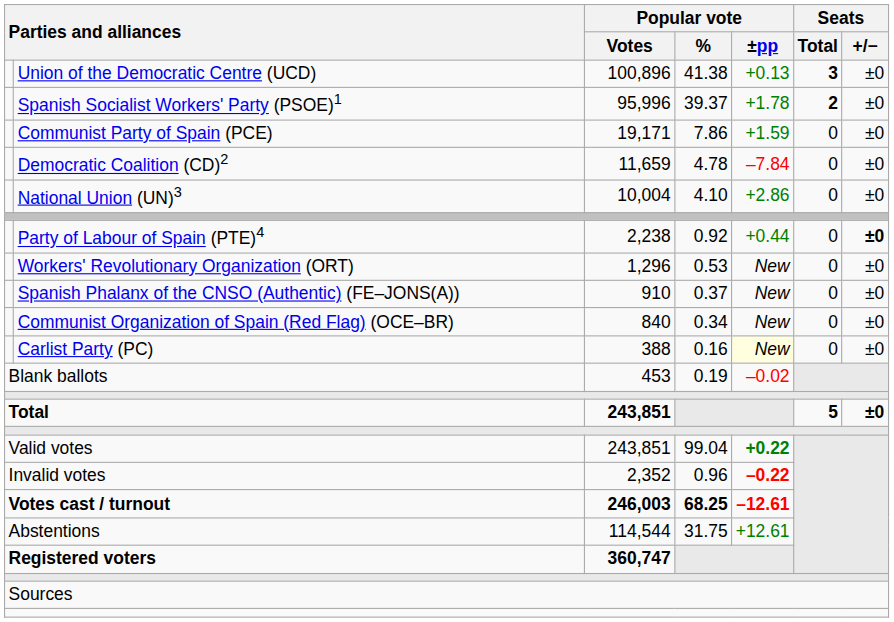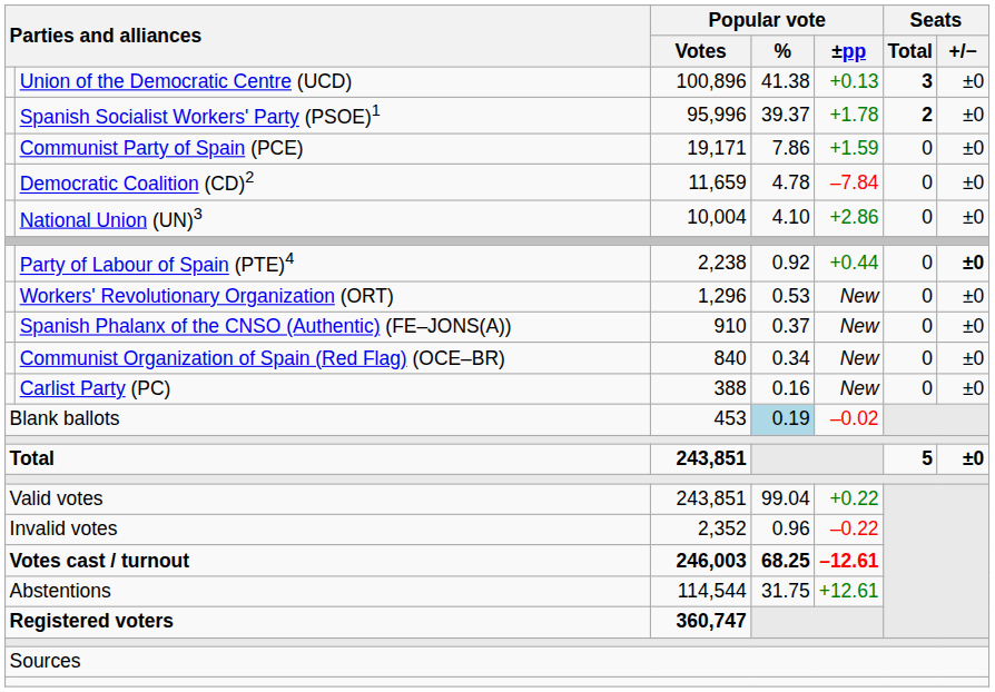Carlist Party (PC) | Popular vote / ±pp: lightyellow background -> no background
Blank ballots | Popular vote / %: no background -> lightblue background
Valid votes | Popular vote / ±pp: bold -> normal
Invalid votes | Popular vote / ±pp: bold -> normal
